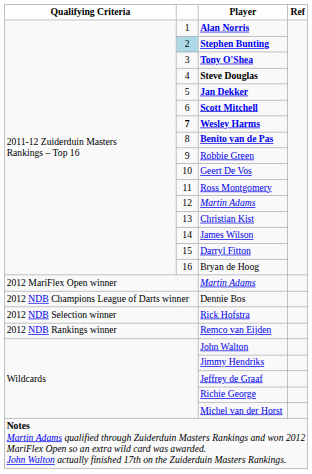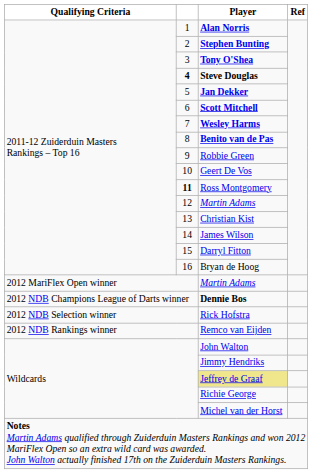Stephen Bunting | column 2: lightblue background -> no background
Steve Douglas | column 2: normal -> bold
Wesley Harms | column 2: bold -> normal
Ross Montgomery | column 2: normal -> bold
Dennie Bos | Player: normal -> bold
Jeffrey de Graaf | Player: no background -> khaki background
